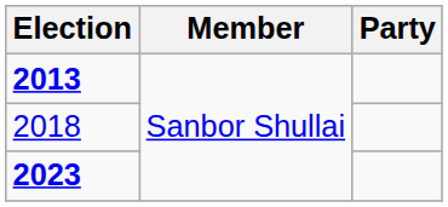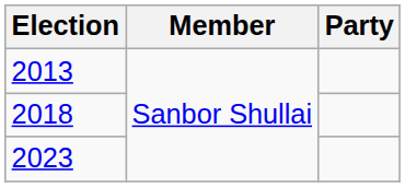2013 | Election: bold -> normal
2023 | Election: bold -> normal
